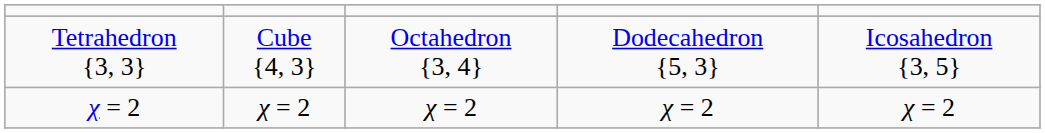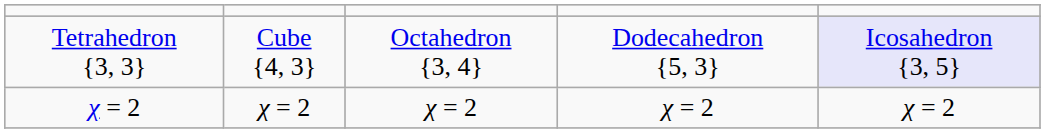Tetrahedron {3, 3} | column 5: no background -> lavender background
